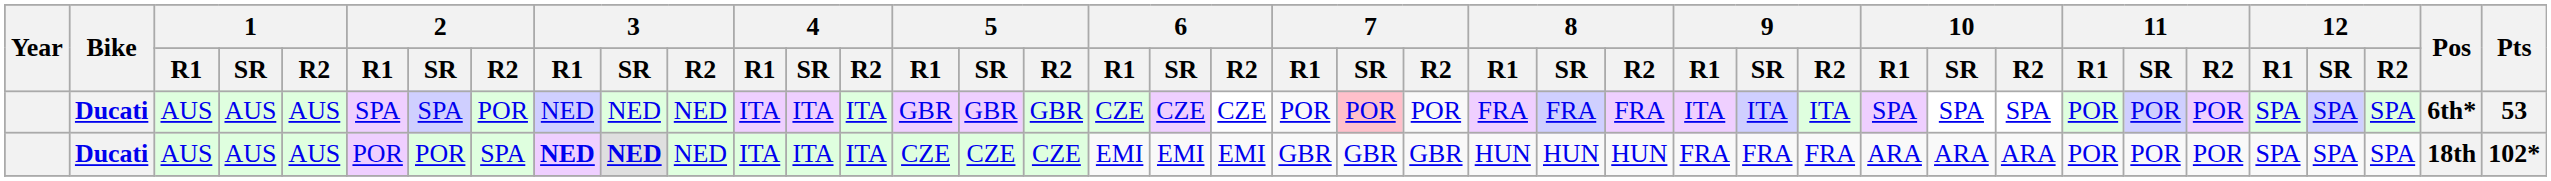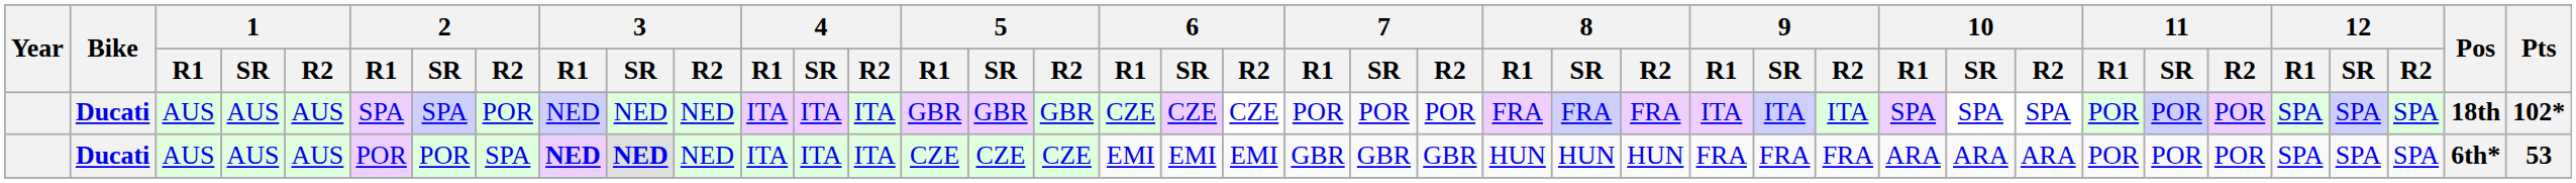row 3 | 7 / SR: pink background -> no background
row 3 | Pos: 6th* -> 18th
row 3 | Pts: 53 -> 102*
row 4 | Pos: 18th -> 6th*
row 4 | Pts: 102* -> 53
